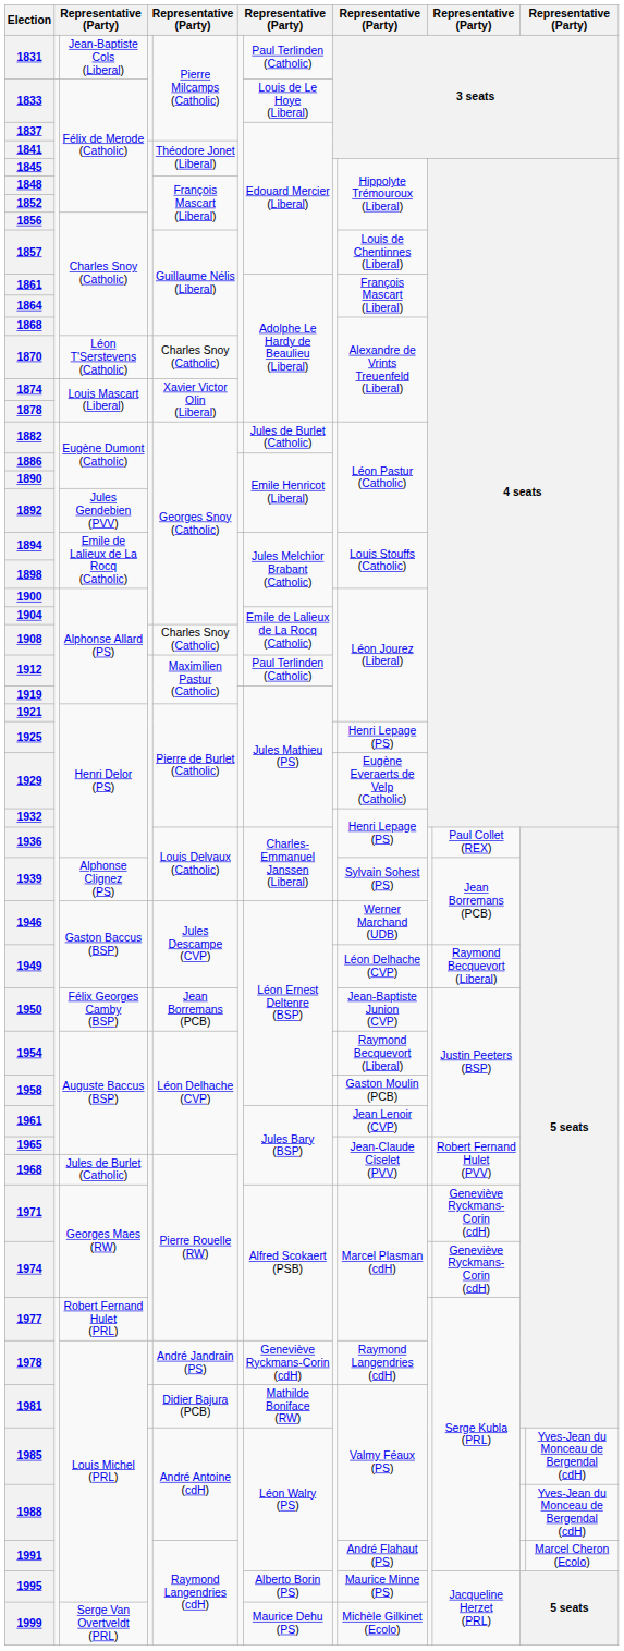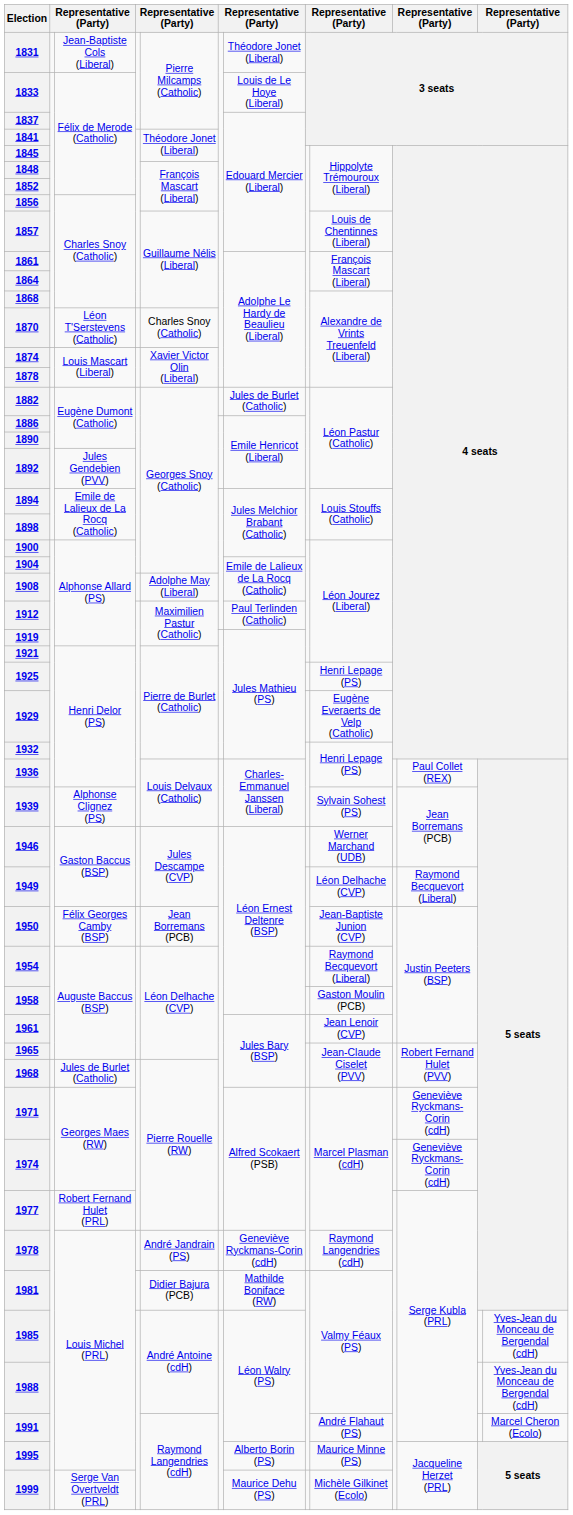1831 | column 7: Paul Terlinden (Catholic) -> Théodore Jonet (Liberal)
1908 | column 5: Charles Snoy (Catholic) -> Adolphe May (Liberal)
